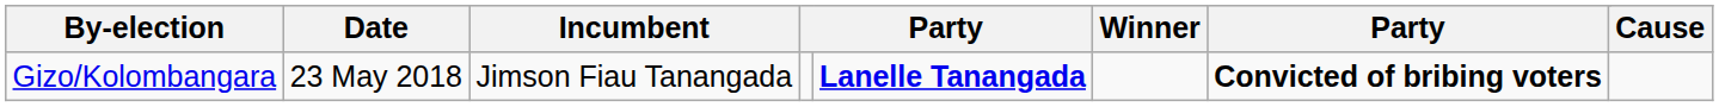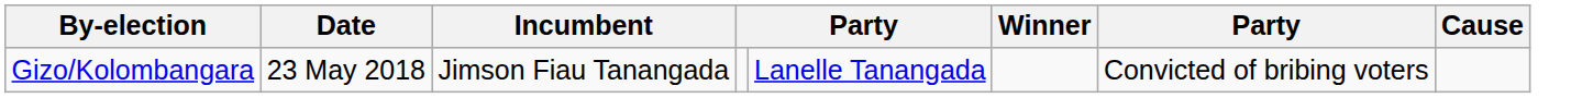Gizo/Kolombangara | column 5: bold -> normal
Gizo/Kolombangara | column 7: bold -> normal
